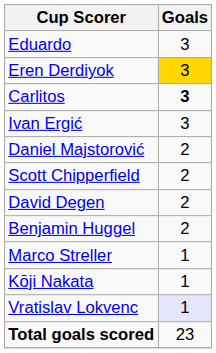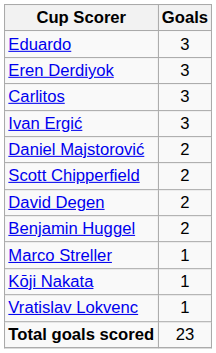Eren Derdiyok | Goals: gold background -> no background
Carlitos | Goals: bold -> normal
Vratislav Lokvenc | Goals: lavender background -> no background
